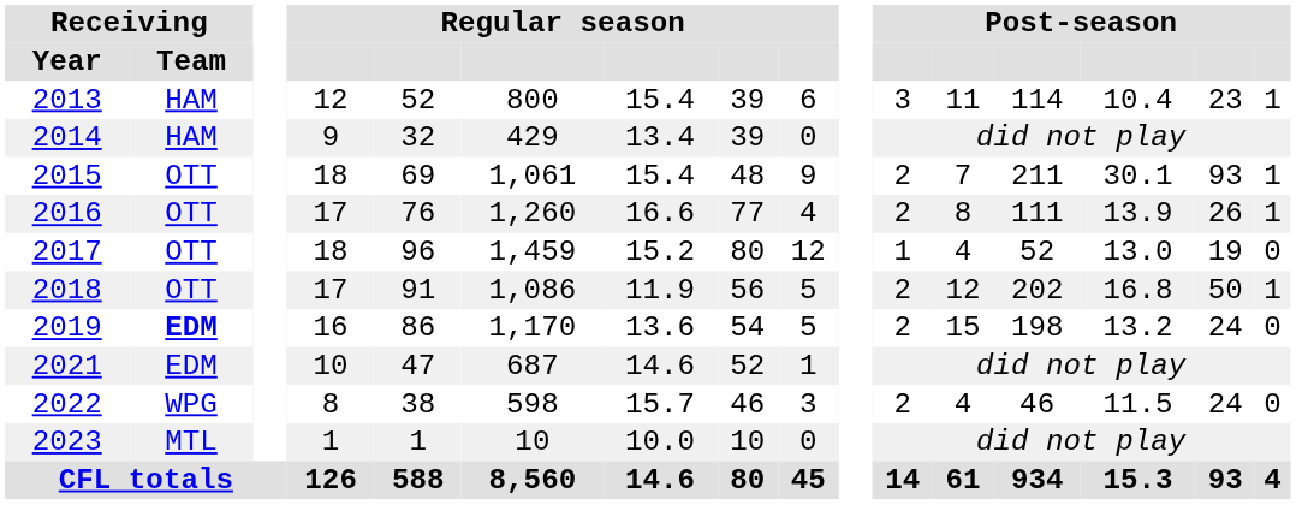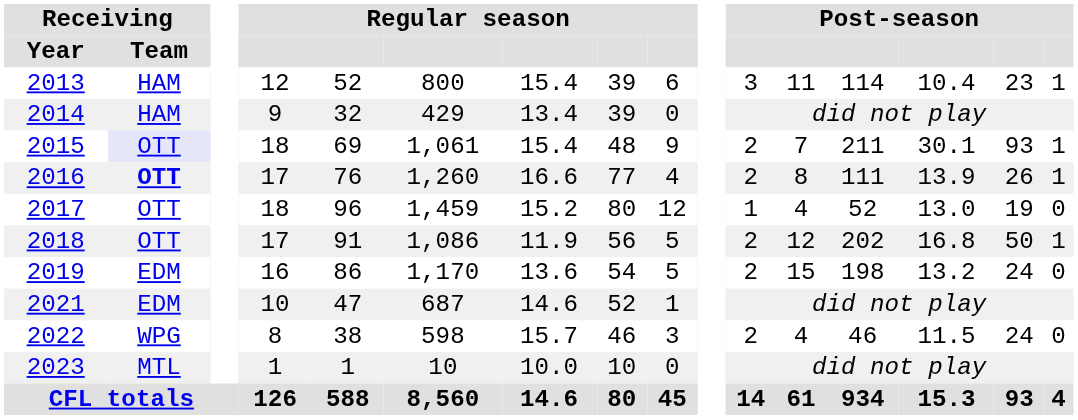2015 | Receiving / Team: no background -> lavender background
2016 | Receiving / Team: normal -> bold
2019 | Receiving / Team: bold -> normal
